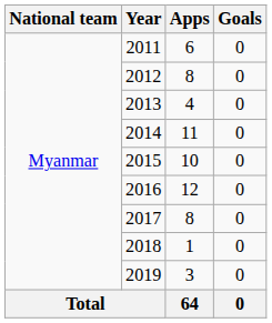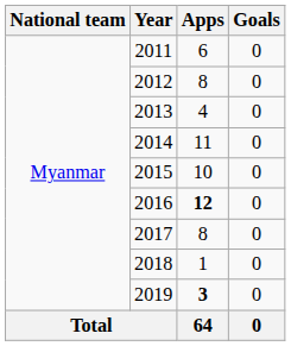2016 | Apps: normal -> bold
2019 | Apps: normal -> bold
